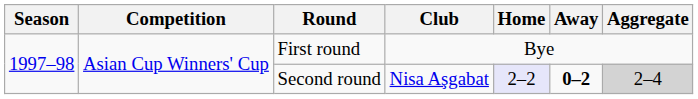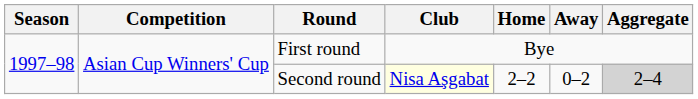Second round | Club: no background -> lightyellow background
Second round | Home: lavender background -> no background
Second round | Away: bold -> normal
